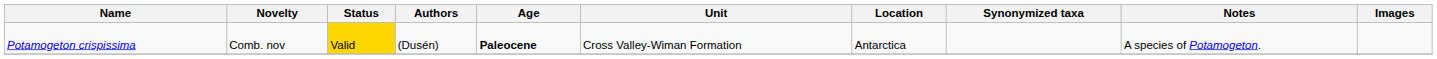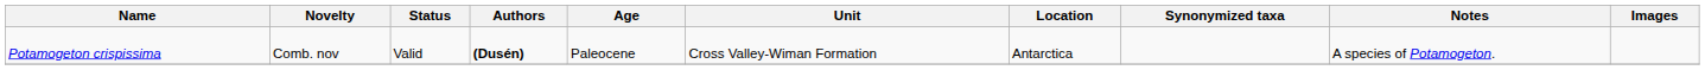Potamogeton crispissima | Status: gold background -> no background
Potamogeton crispissima | Authors: normal -> bold
Potamogeton crispissima | Age: bold -> normal
